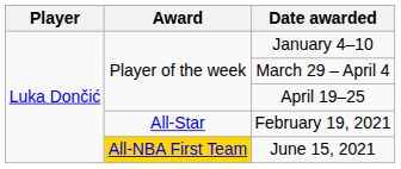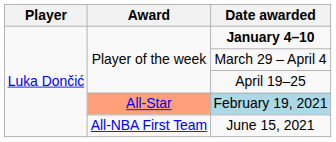January 4–10 | Date awarded: normal -> bold
February 19, 2021 | Award: no background -> lightsalmon background
February 19, 2021 | Date awarded: no background -> lightblue background
June 15, 2021 | Award: gold background -> no background
